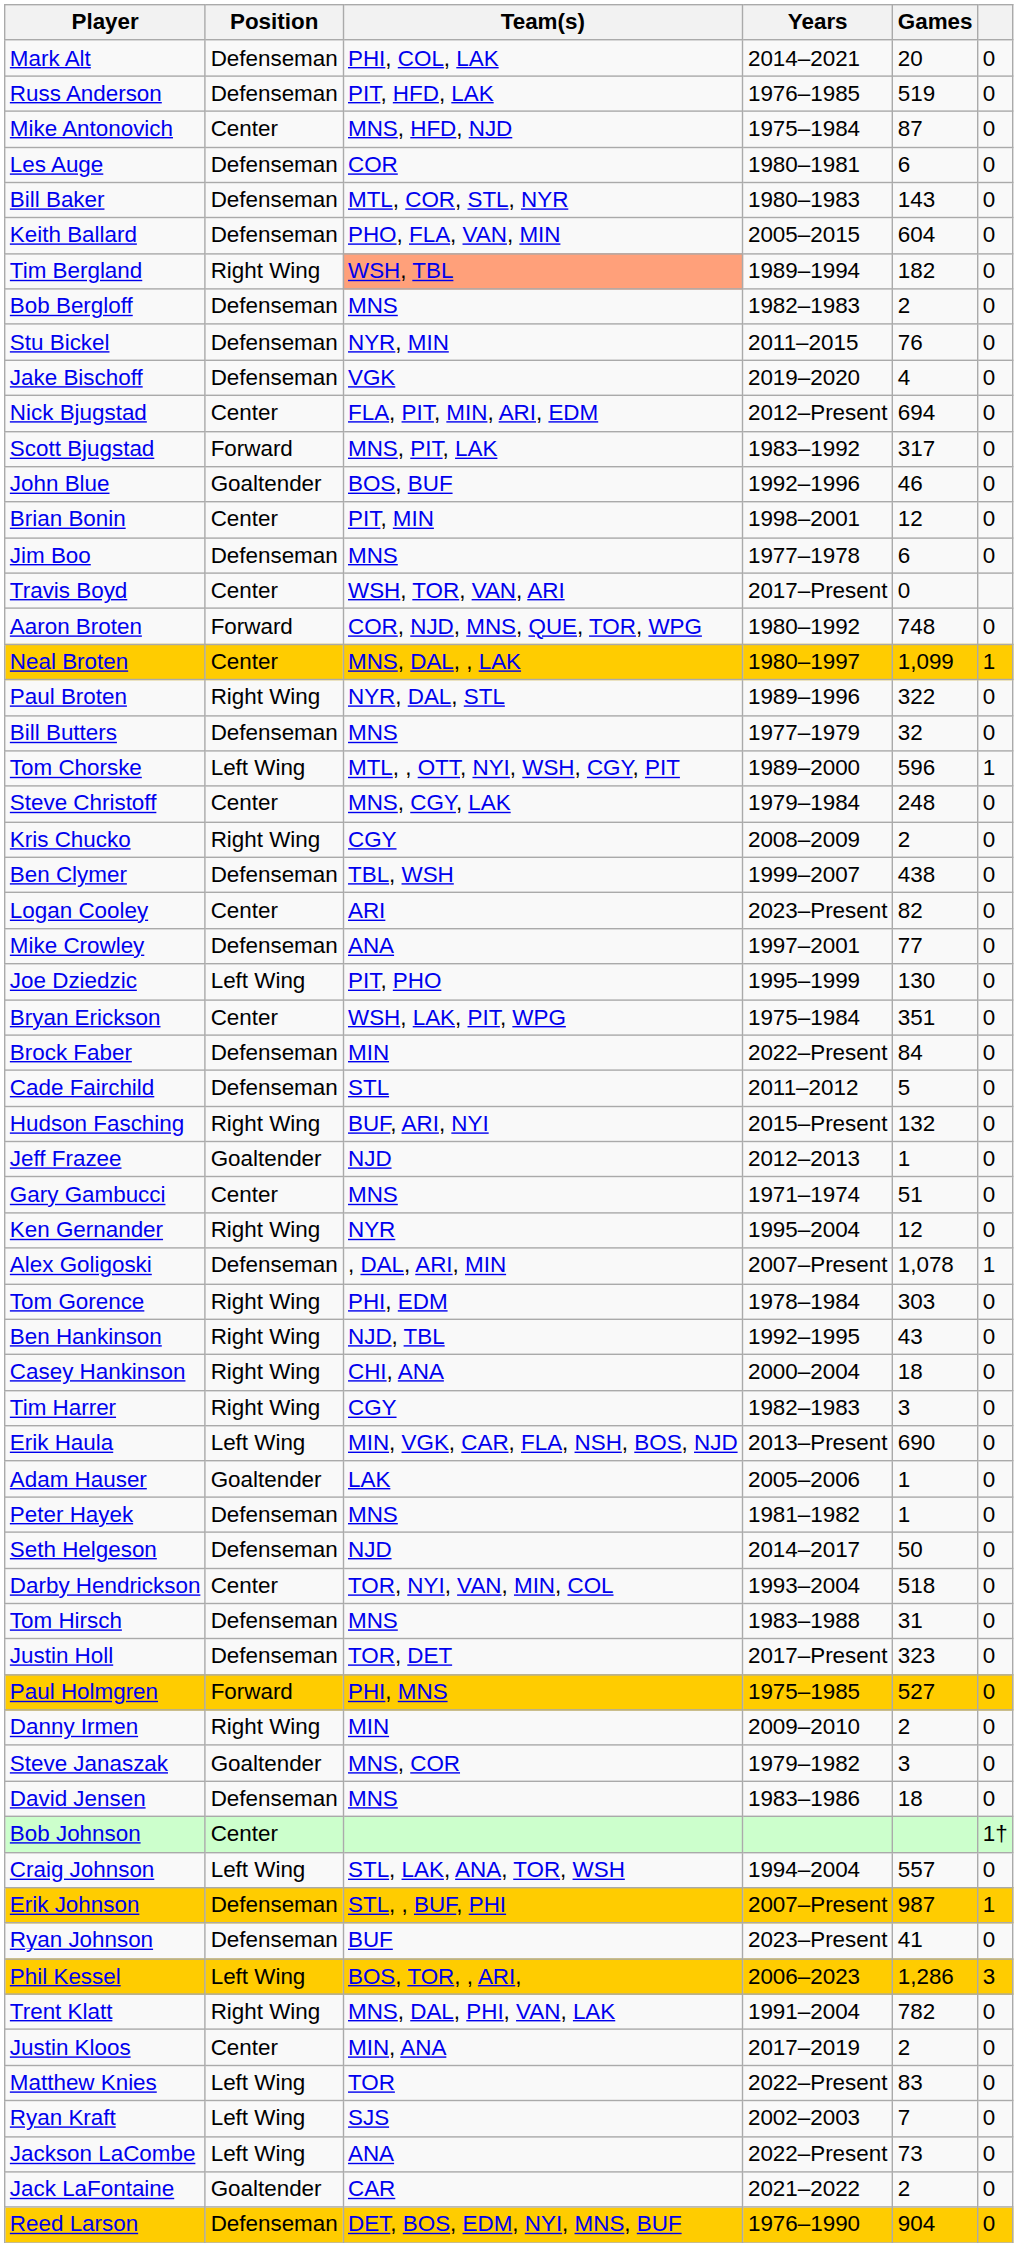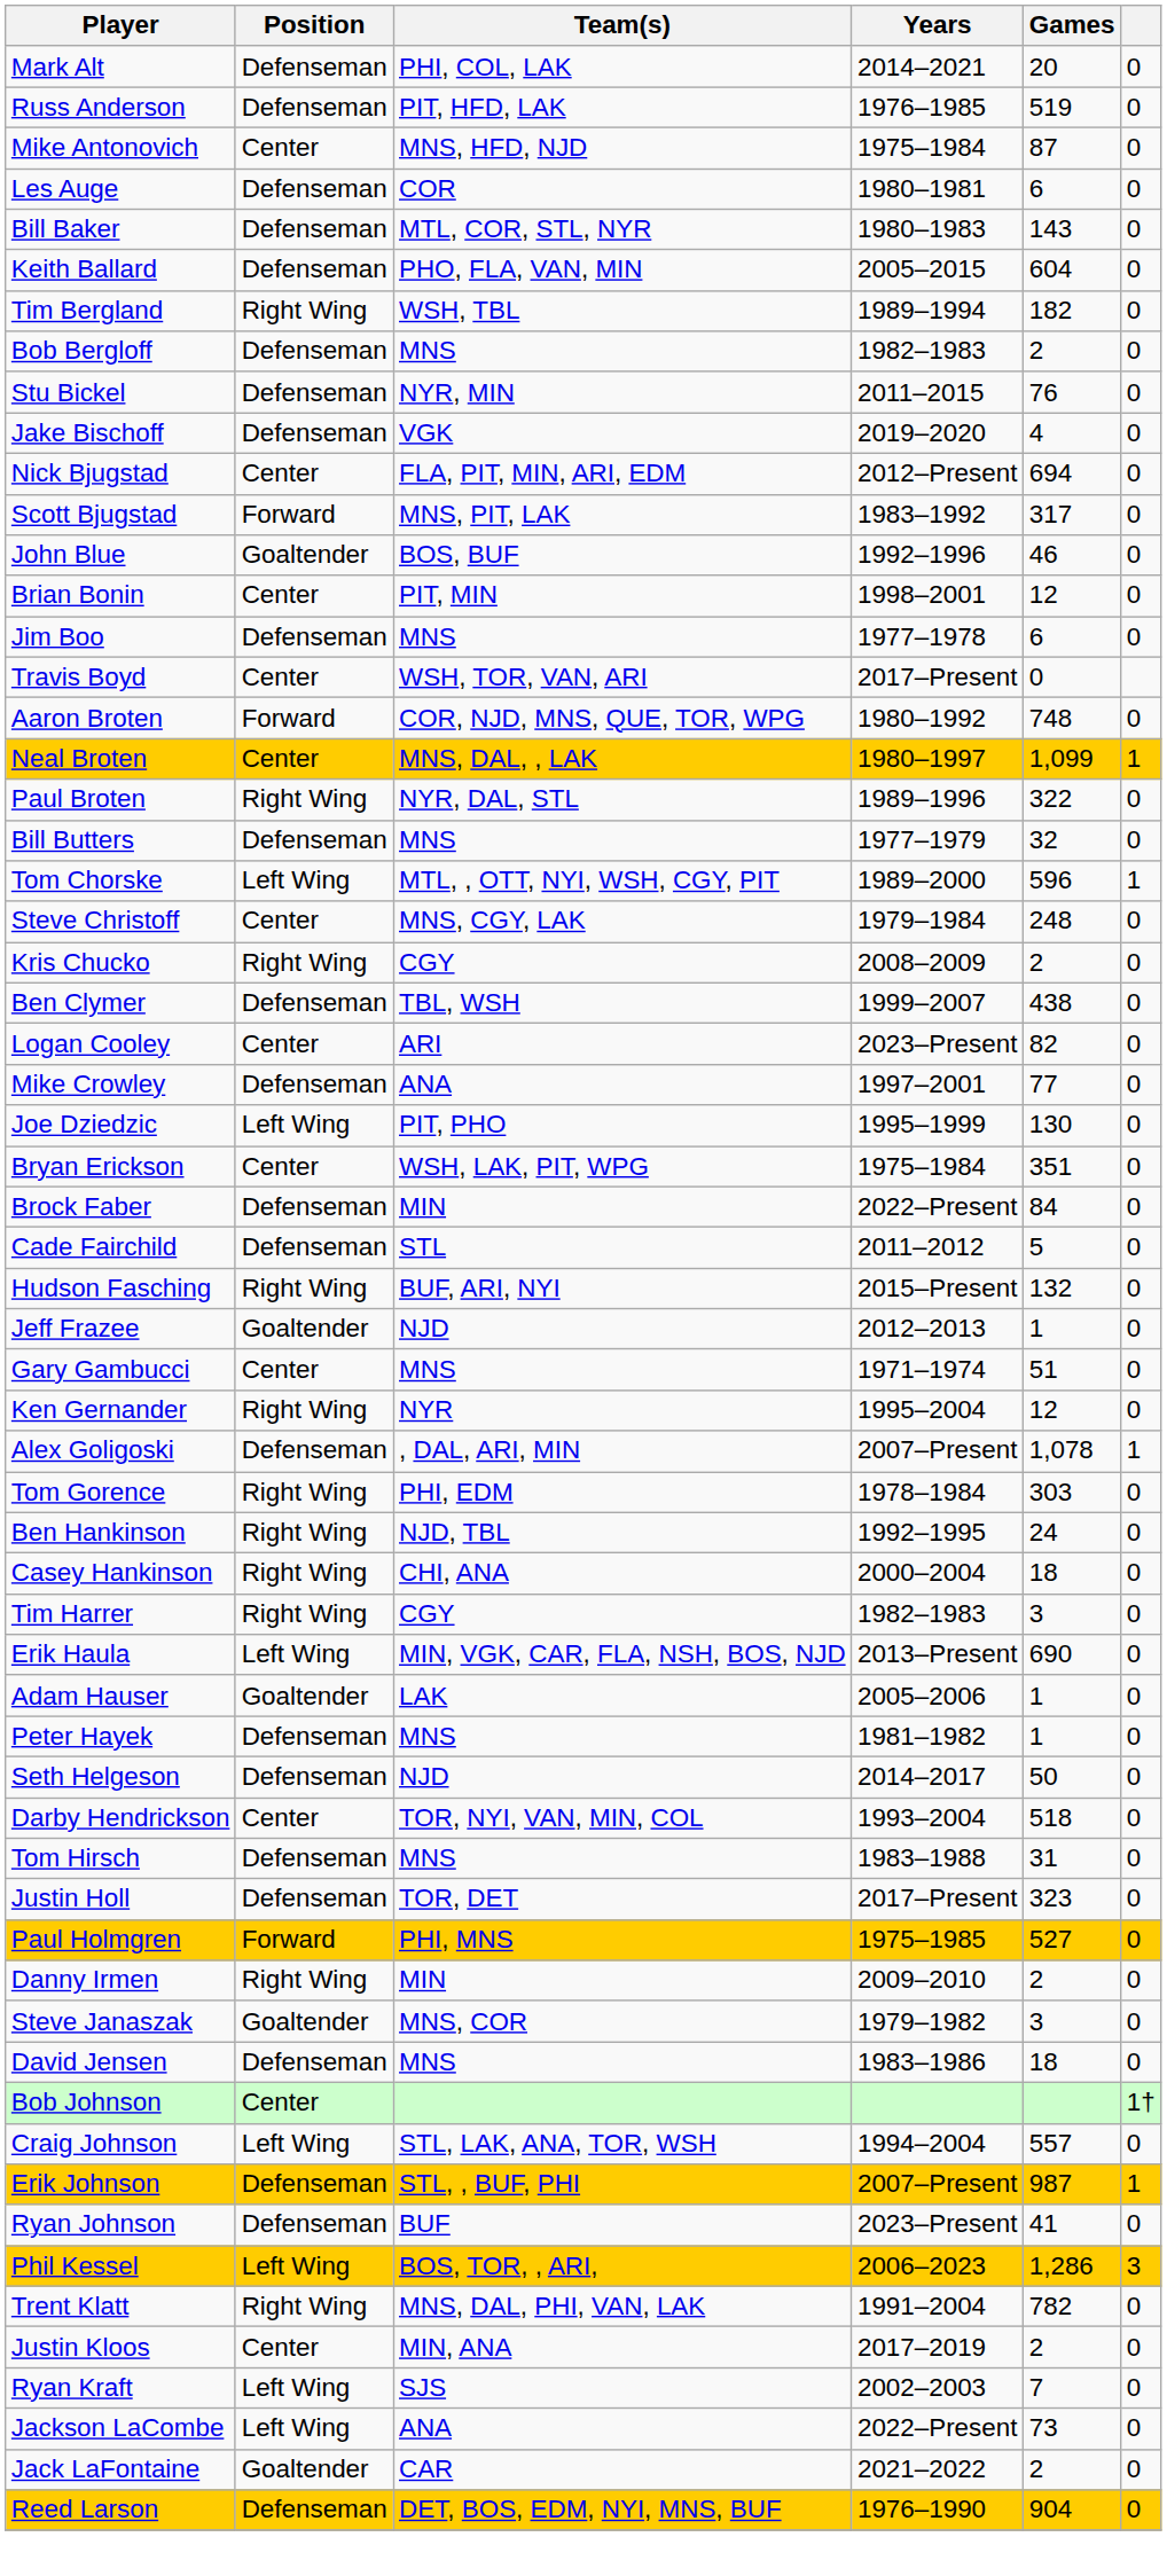Tim Bergland | Team(s): lightsalmon background -> no background
Ben Hankinson | Games: 43 -> 24
- row: Matthew Knies | Left Wing | TOR | 2022–Present | 83 | 0
